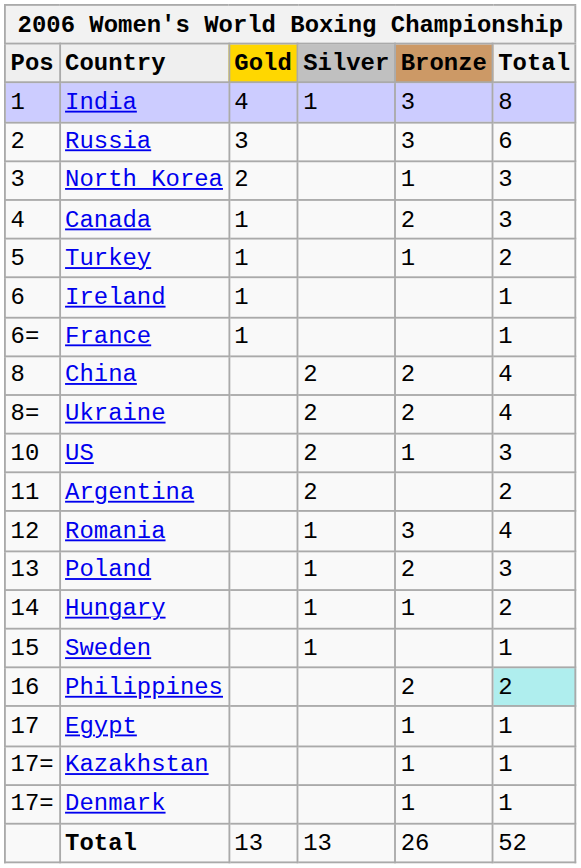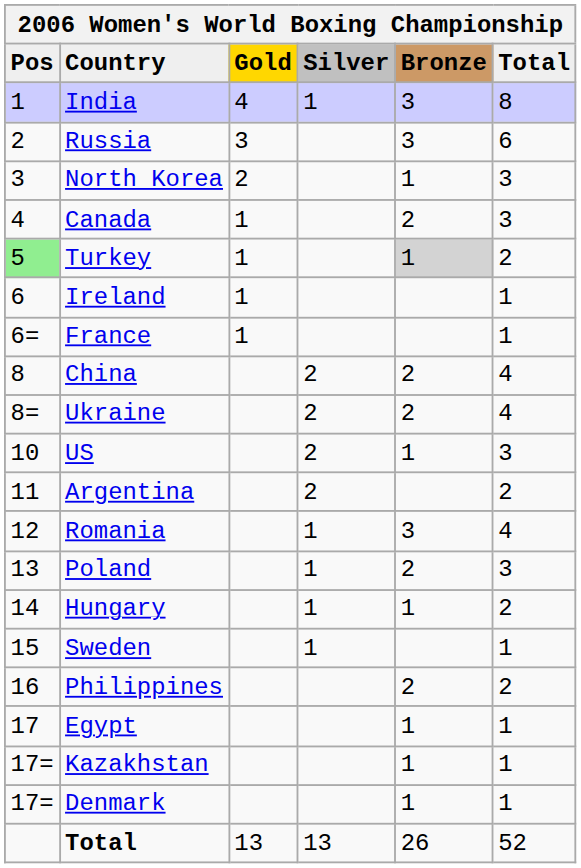Turkey | Pos: no background -> lightgreen background
Turkey | Bronze: no background -> lightgrey background
Philippines | Total: paleturquoise background -> no background
